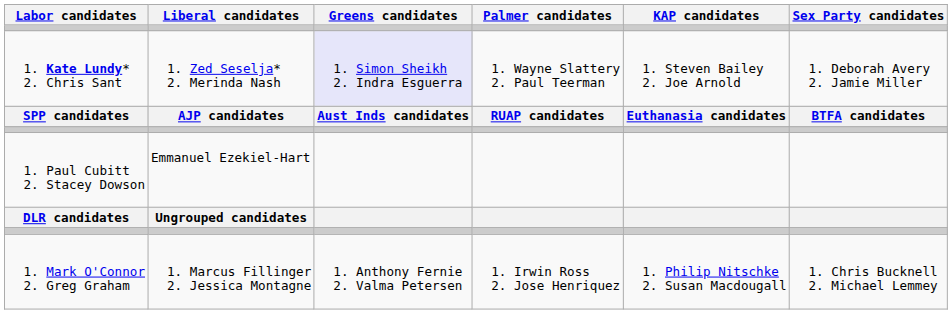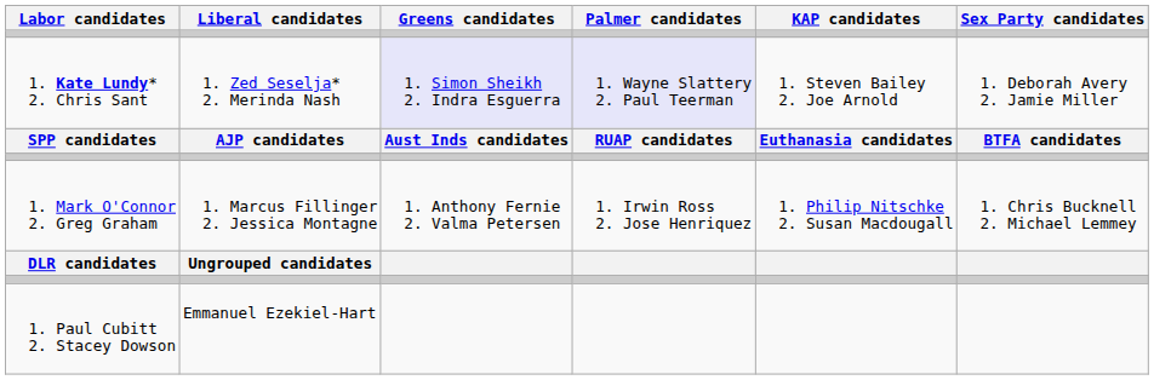Kate Lundy* Chris Sant | Palmer candidates: no background -> lavender background
rows swapped: Mark O'Connor Greg Graham <-> Paul Cubitt Stacey Dowson
